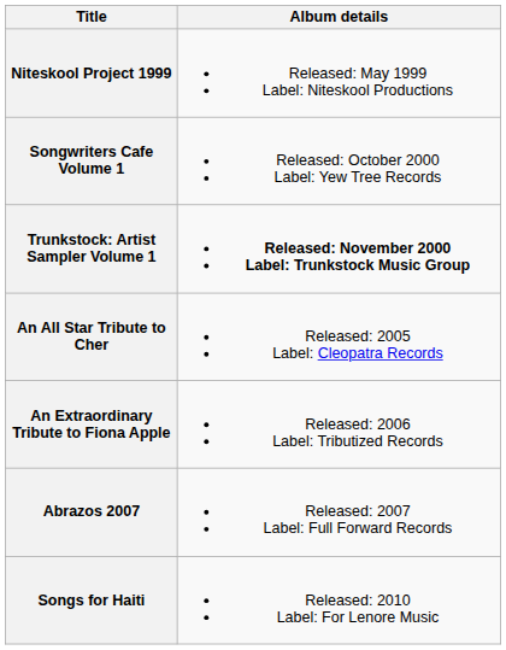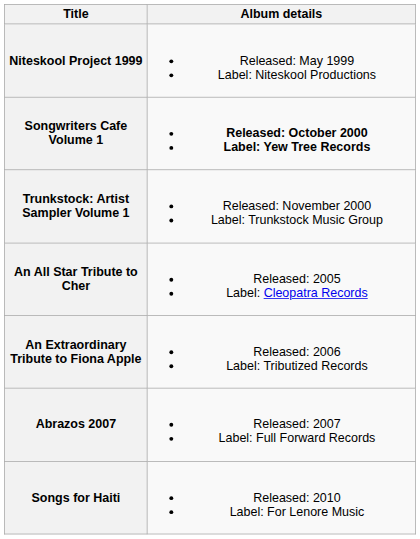Songwriters Cafe Volume 1 | Album details: normal -> bold
Trunkstock: Artist Sampler Volume 1 | Album details: bold -> normal
